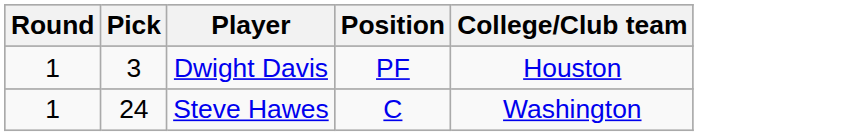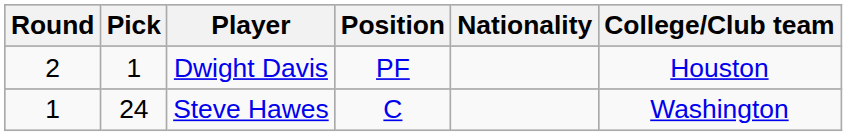+ column: Nationality
Dwight Davis | Round: 1 -> 2
Dwight Davis | Pick: 3 -> 1
